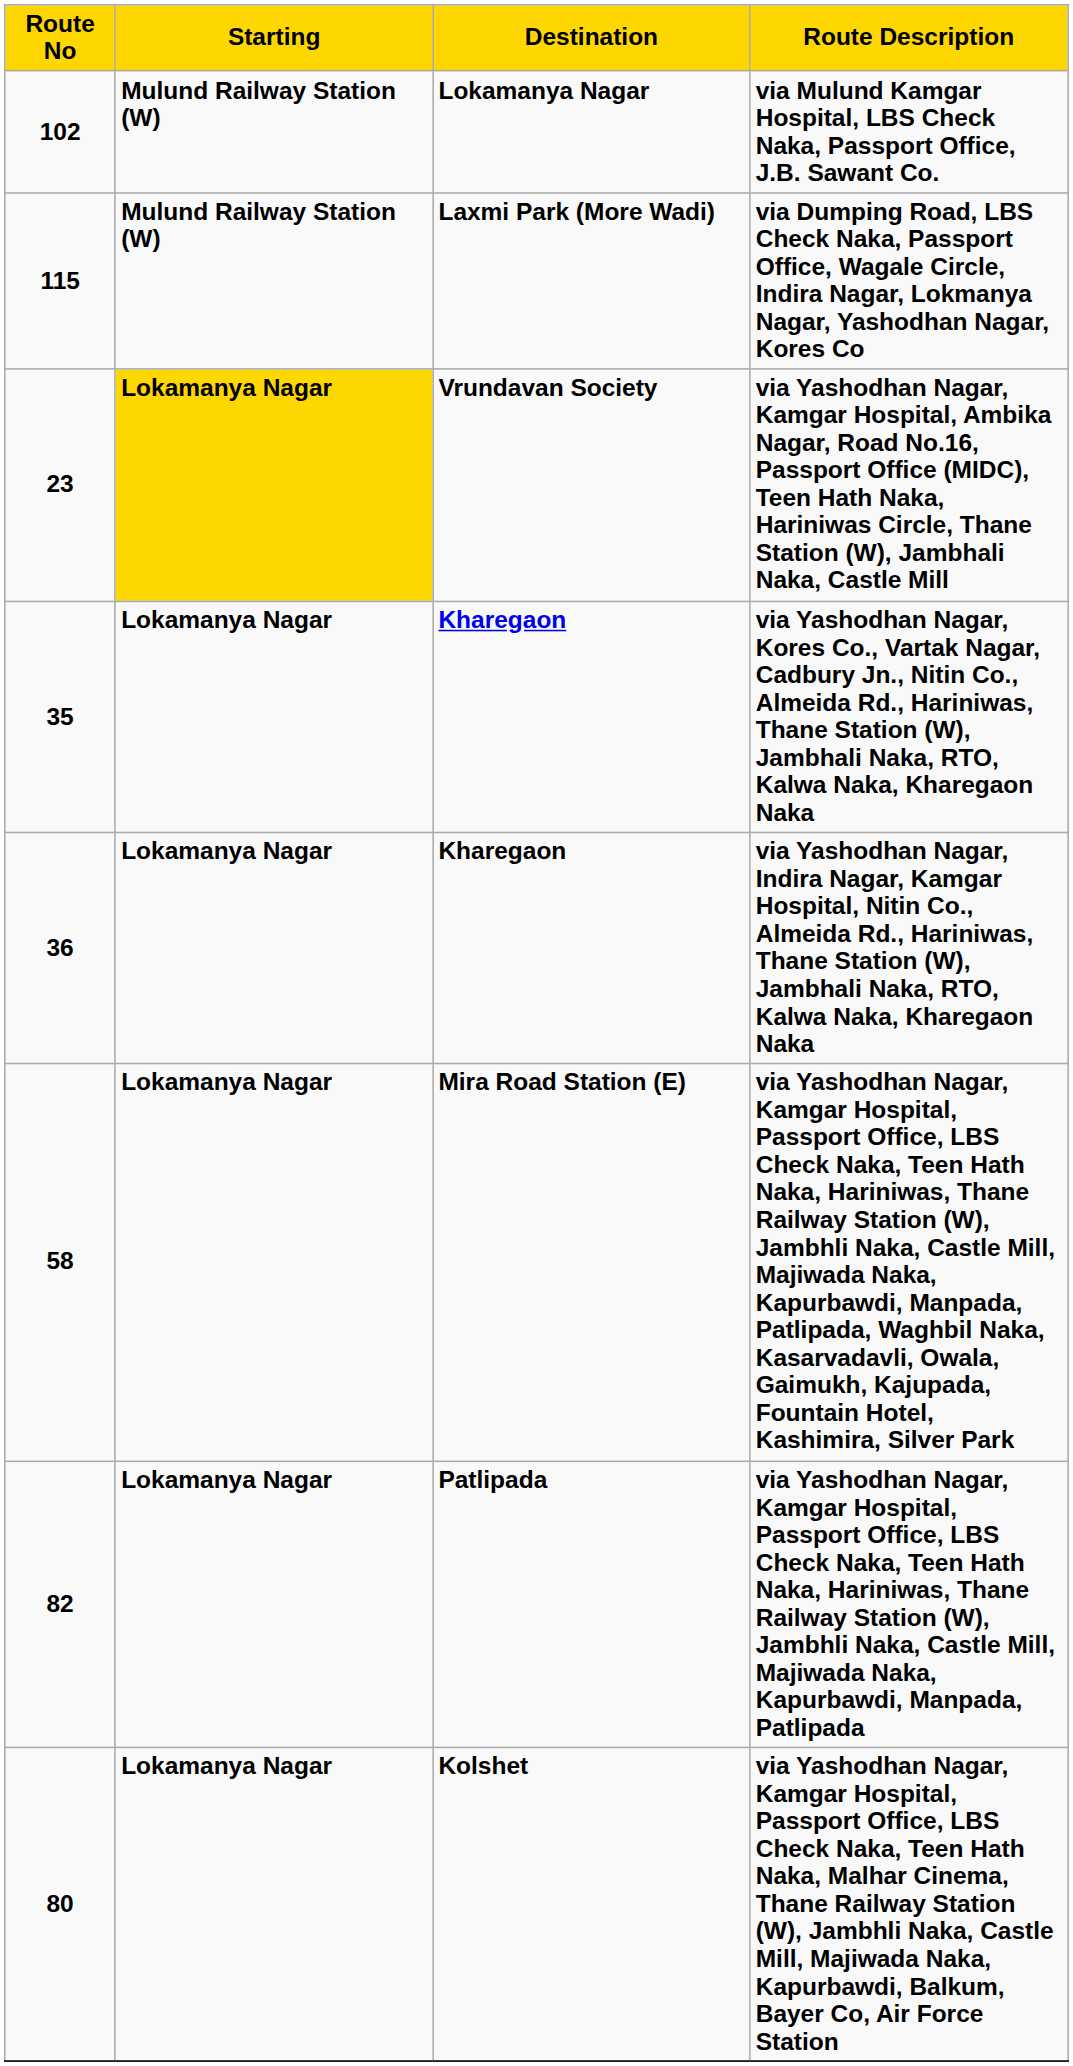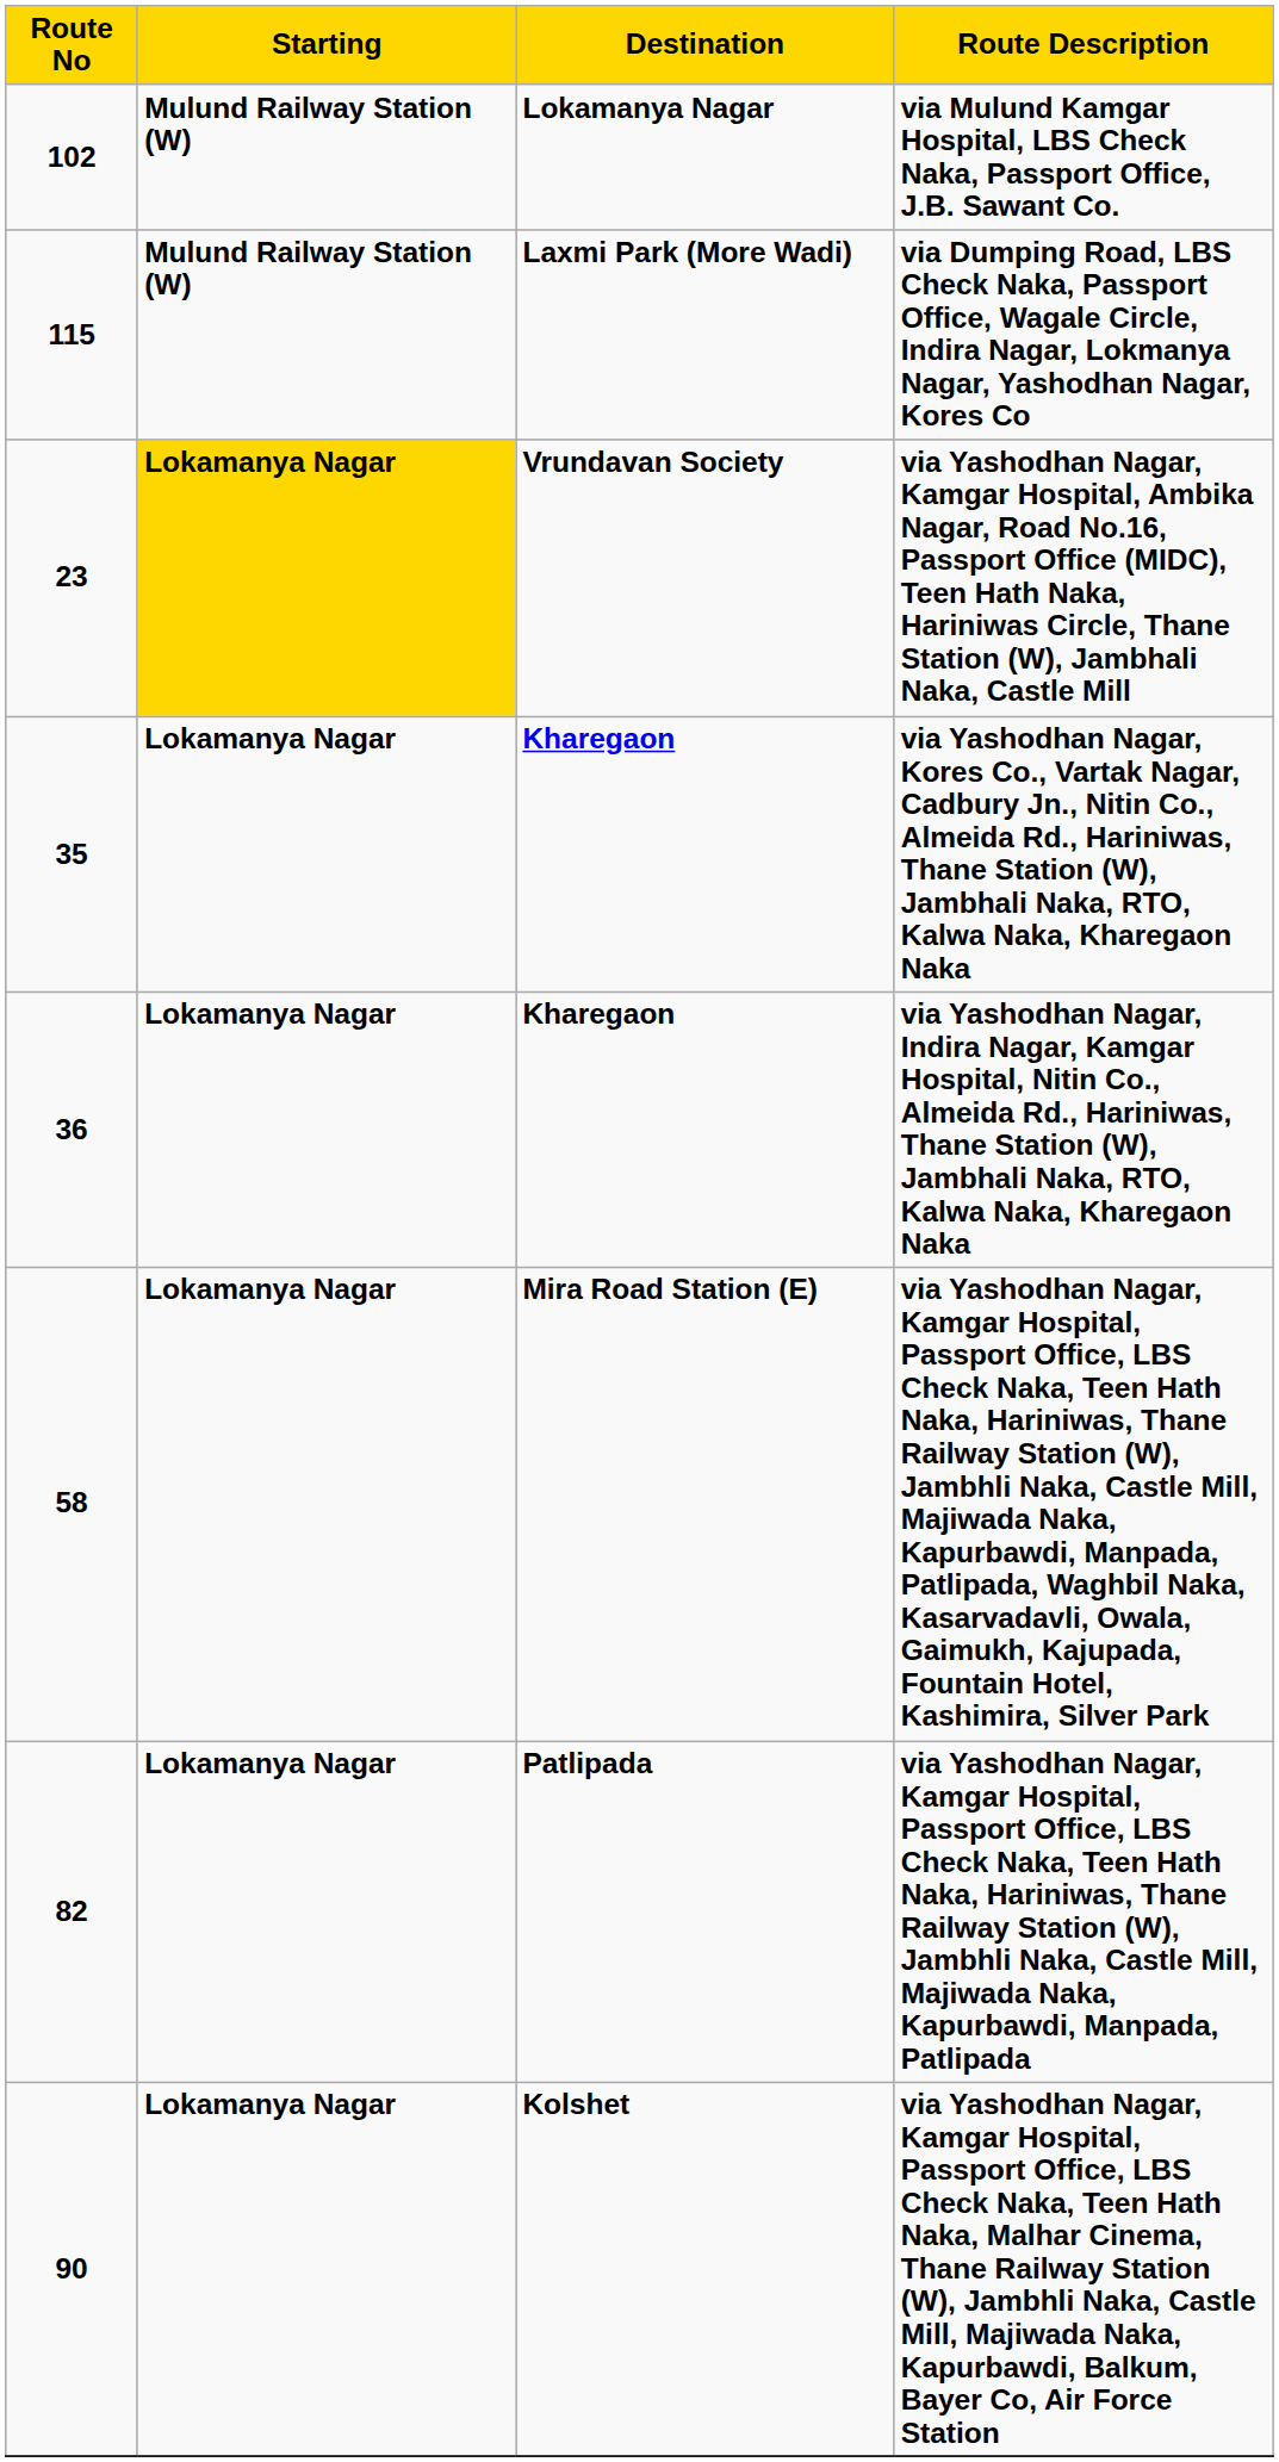row 9 | Route No: 80 -> 90
